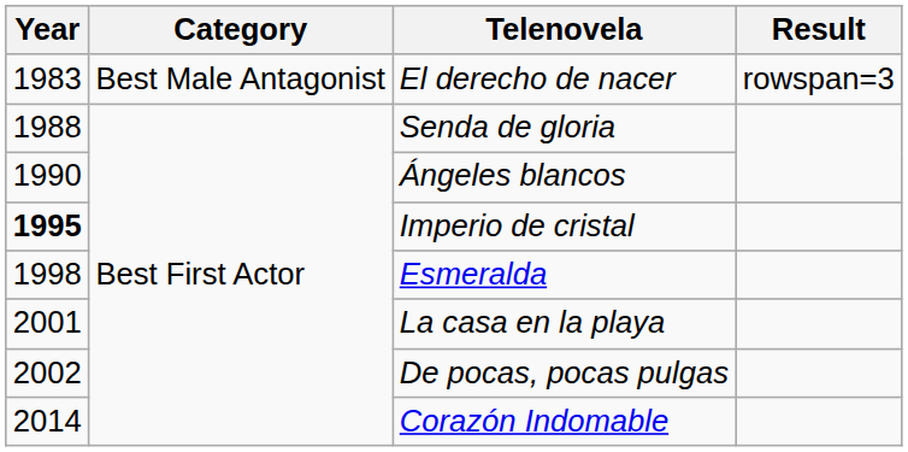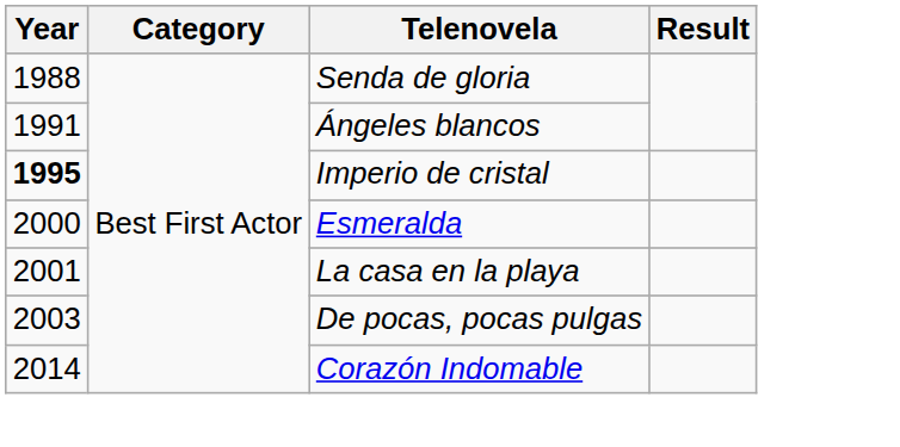- row: 1983 | Best Male Antagonist | El derecho de nacer | rowspan=3
Ángeles blancos | Year: 1990 -> 1991
Esmeralda | Year: 1998 -> 2000
De pocas, pocas pulgas | Year: 2002 -> 2003
